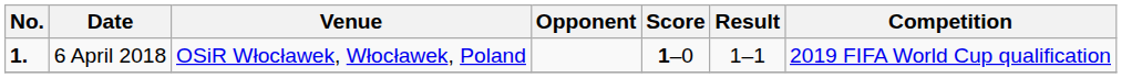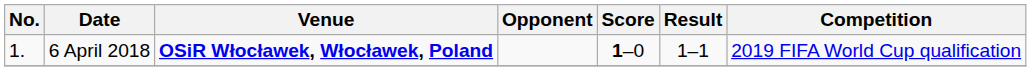6 April 2018 | No.: bold -> normal
6 April 2018 | Venue: normal -> bold
